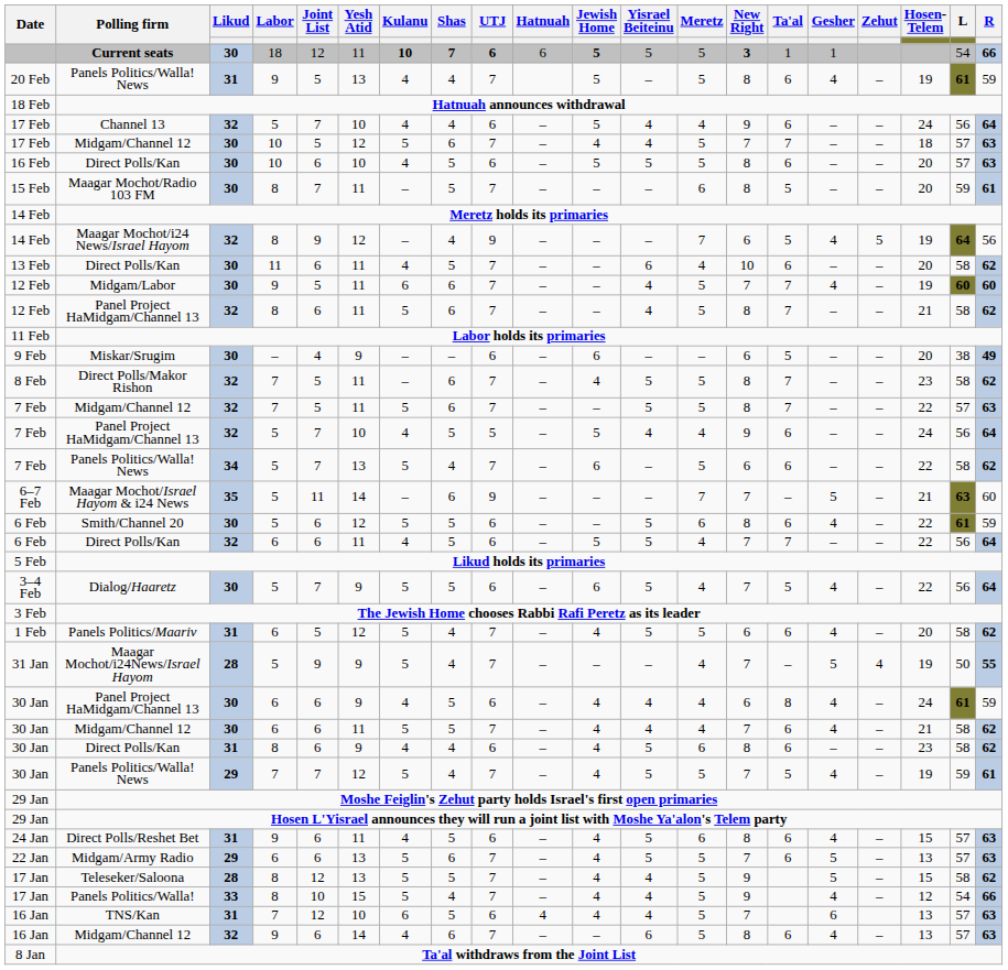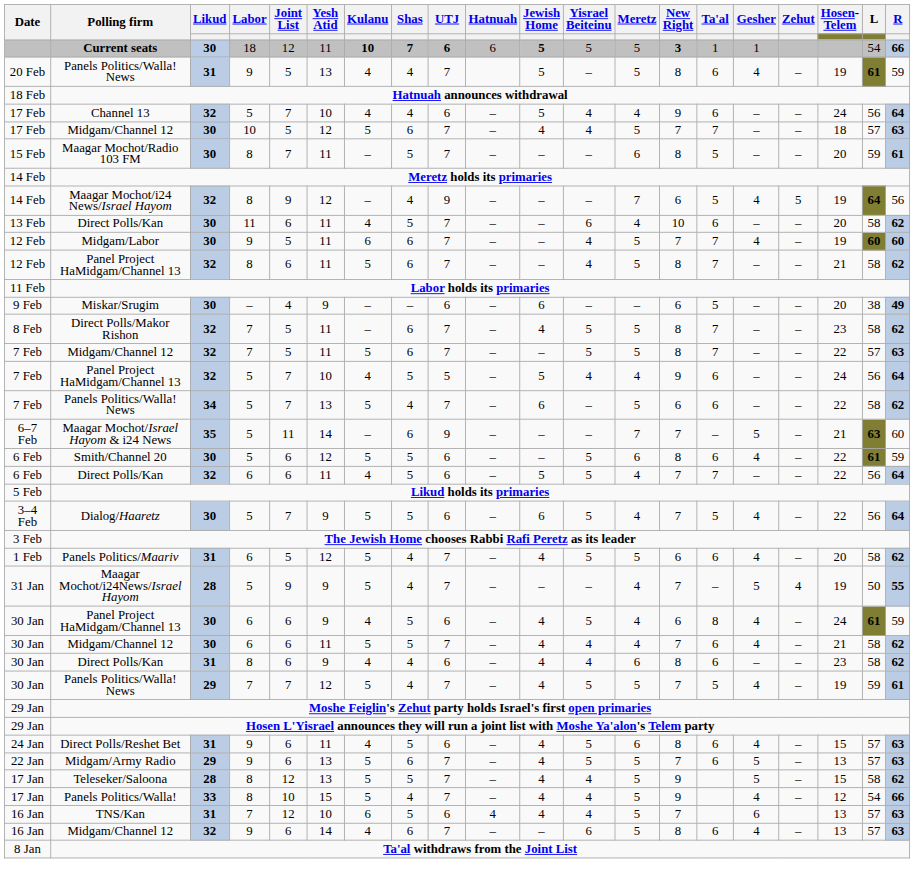- row: 16 Feb | Direct Polls/Kan | 30 | 10 | 6 | 10 | 4 | 5 | 6 | – | 5 | 5 | 5 | 8 | 6 | – | – | 20 | 57 | 63
30 Jan / Panel Project HaMidgam/Channel 13 | Yisrael Beiteinu: 4 -> 5
30 Jan / Direct Polls/Kan | Yisrael Beiteinu: 5 -> 4
Midgam/Army Radio | Labor: 6 -> 9
